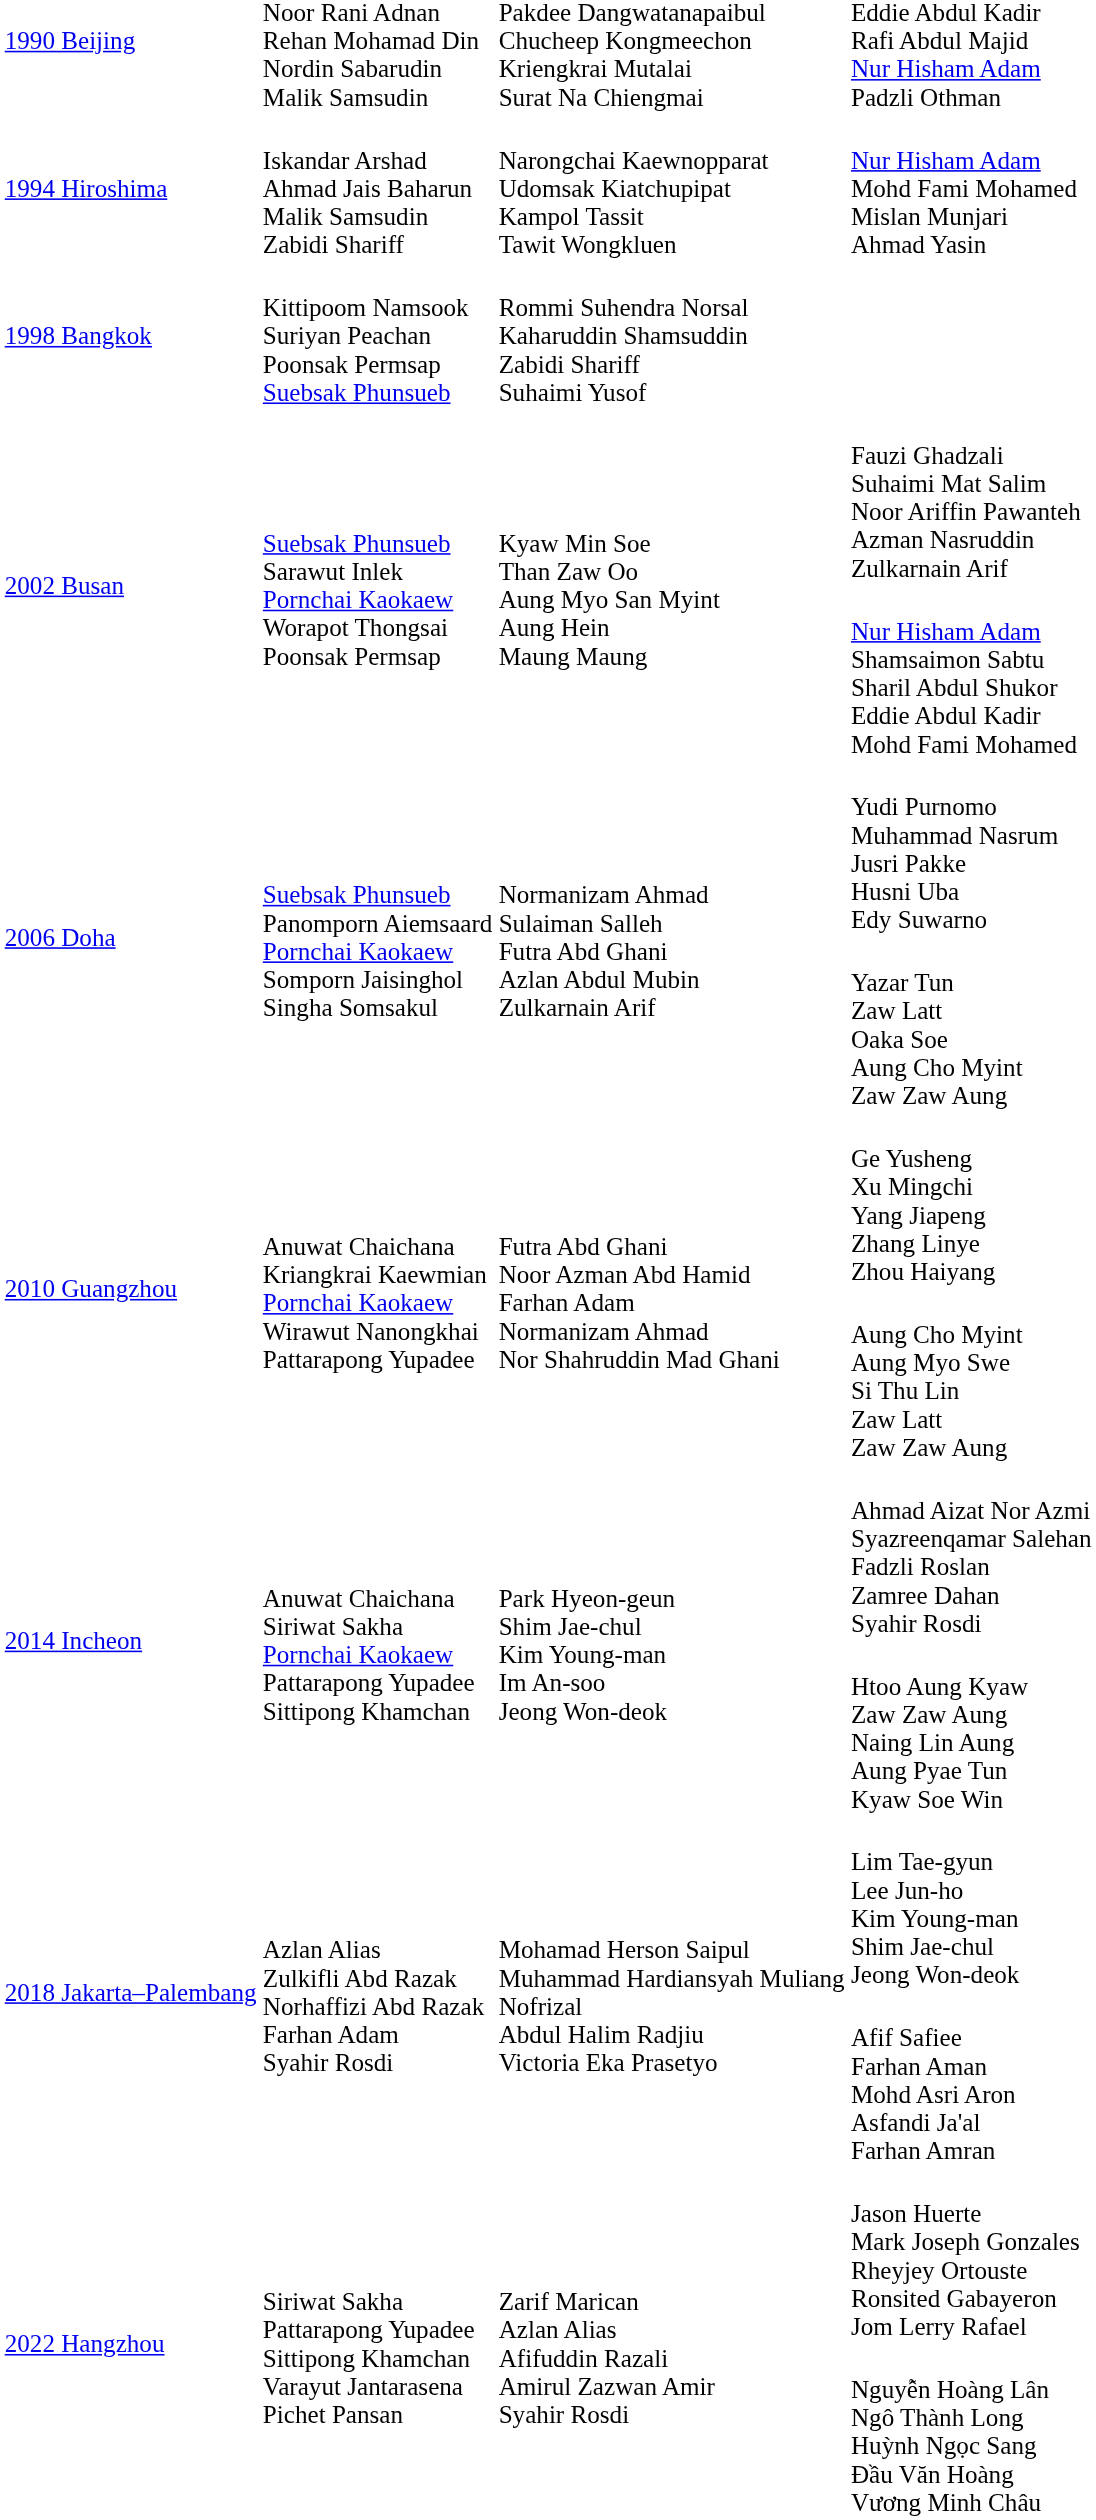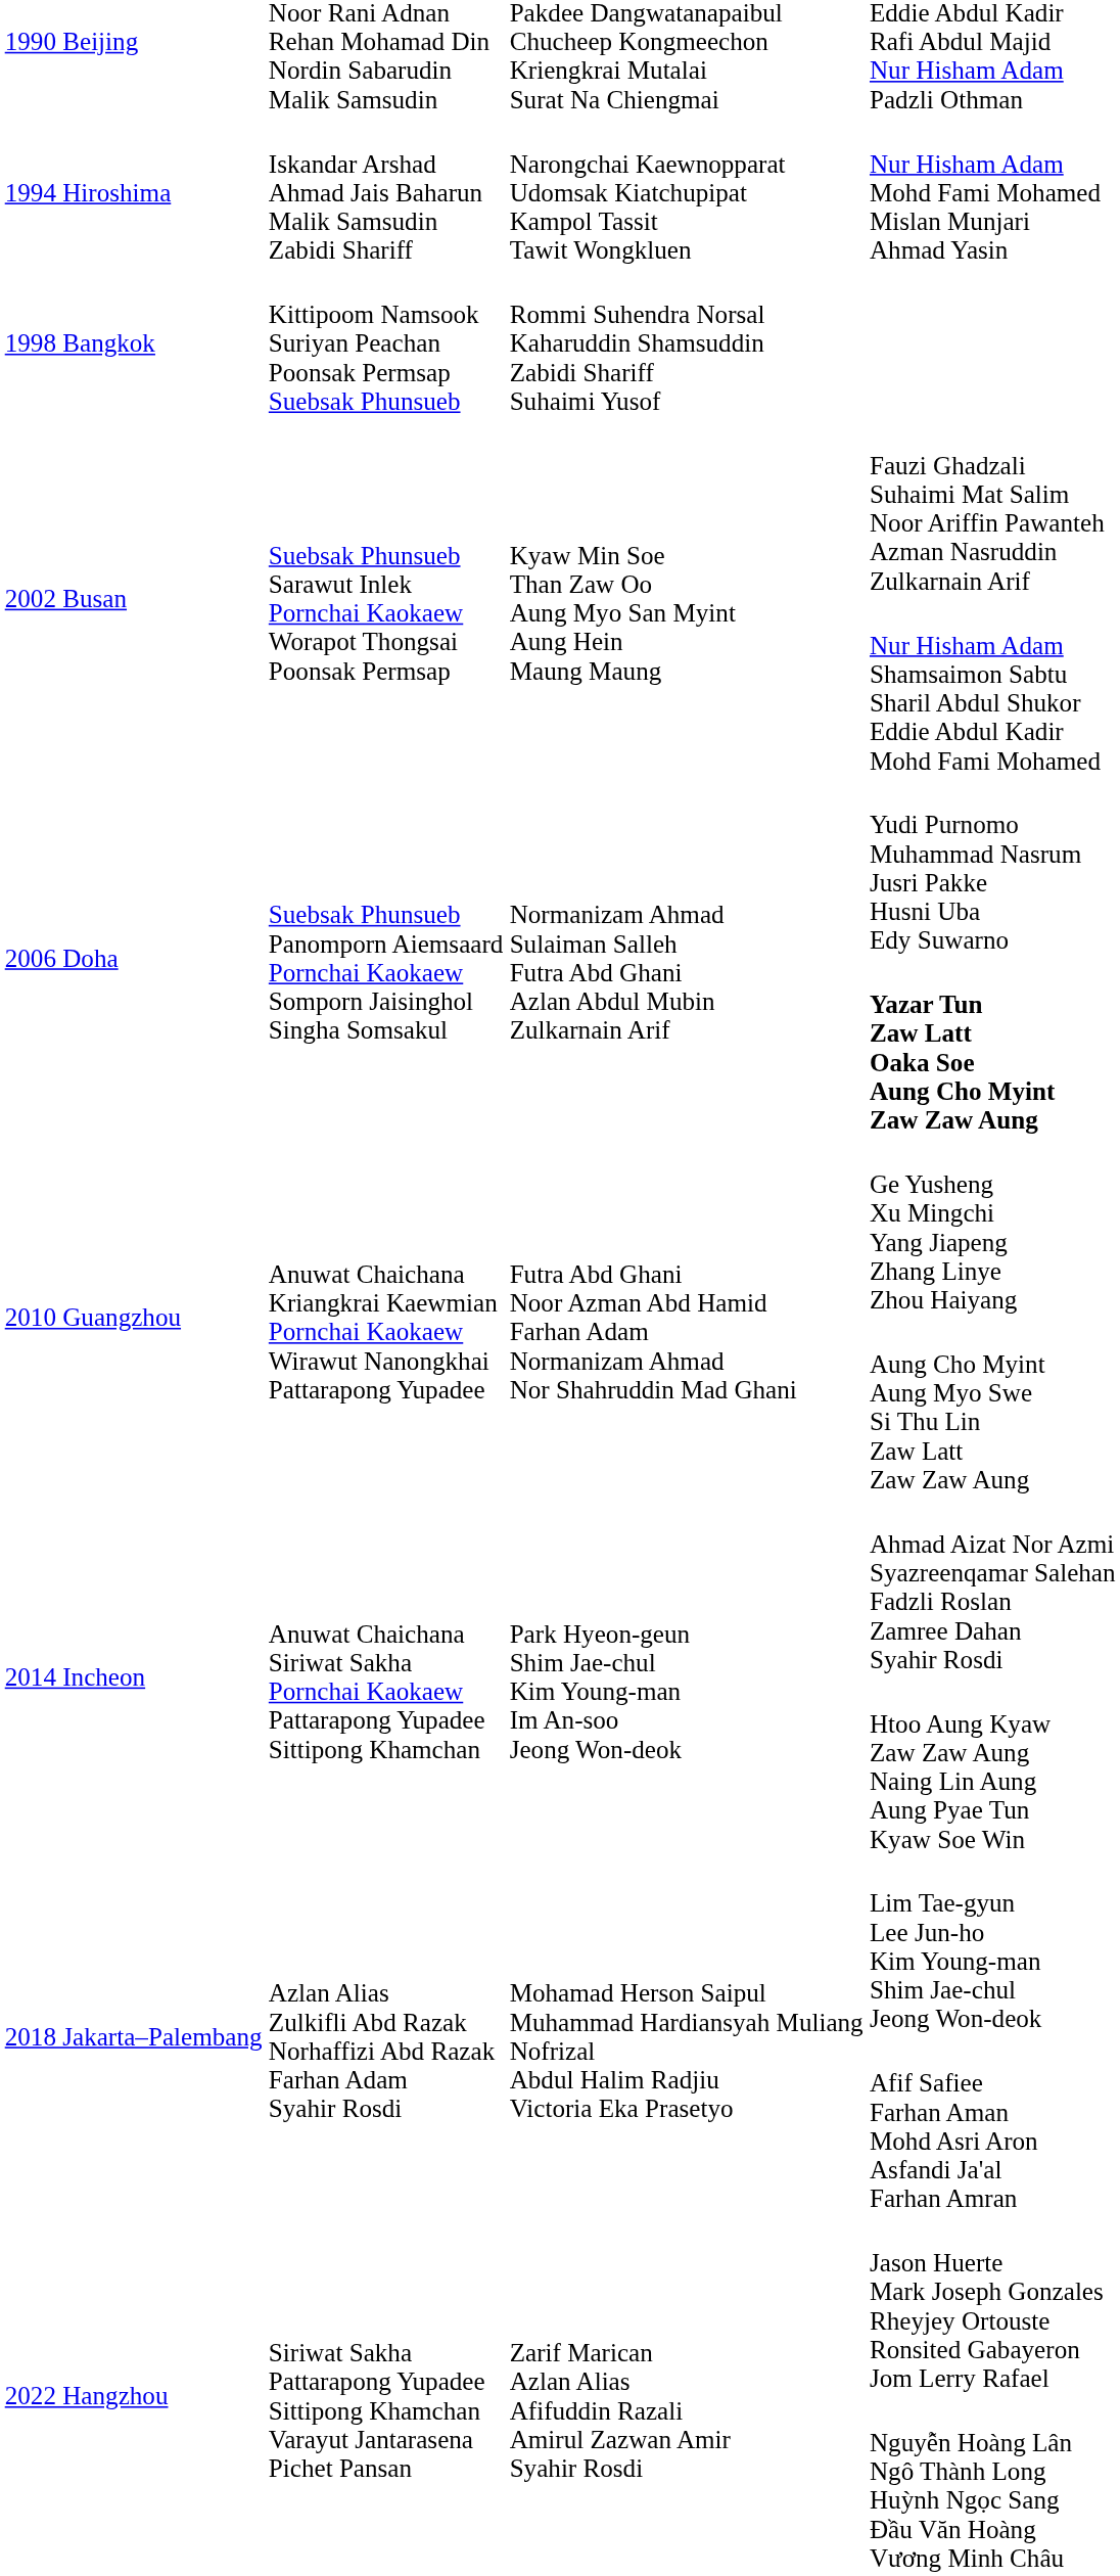Yazar Tun Zaw Latt Oaka Soe Aung Cho Myint Zaw Zaw Aung | column 4: normal -> bold
